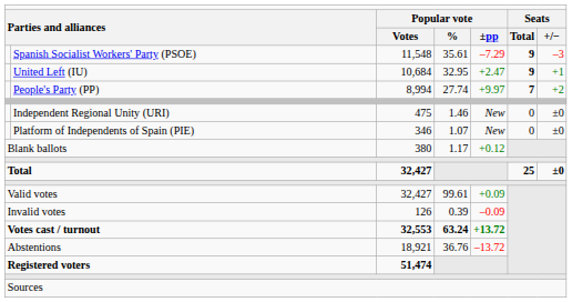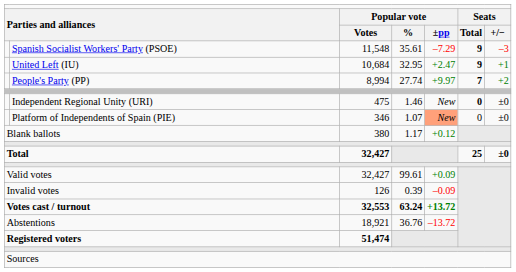Independent Regional Unity (URI) | column 6: normal -> bold
Platform of Independents of Spain (PIE) | column 5: no background -> lightsalmon background
